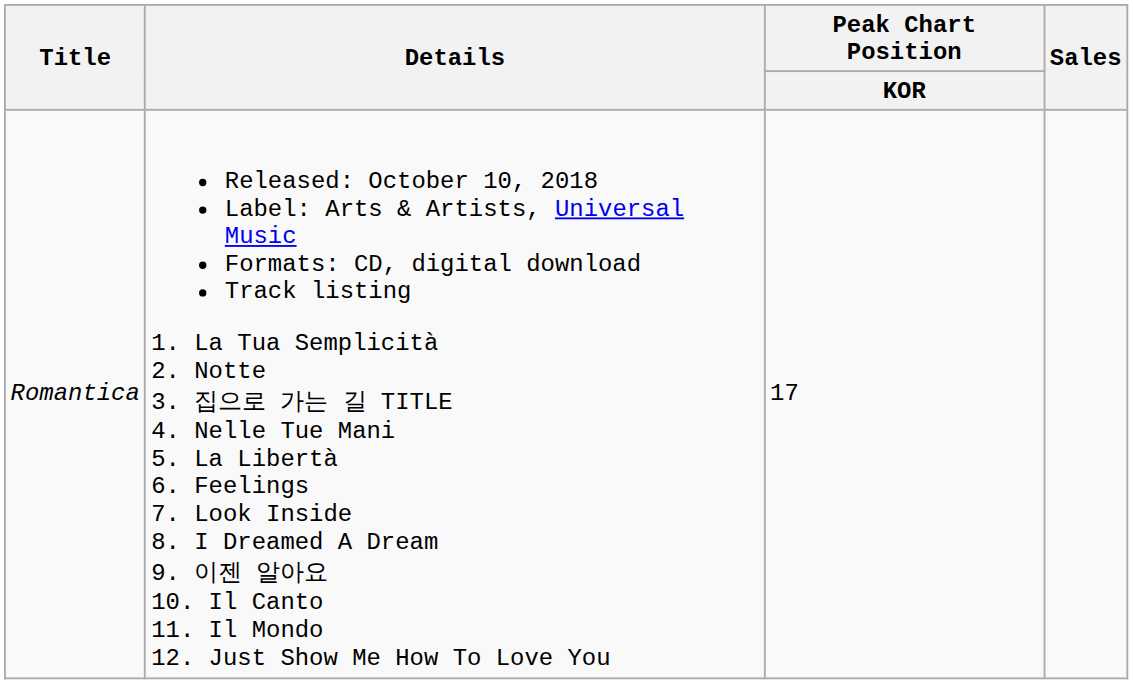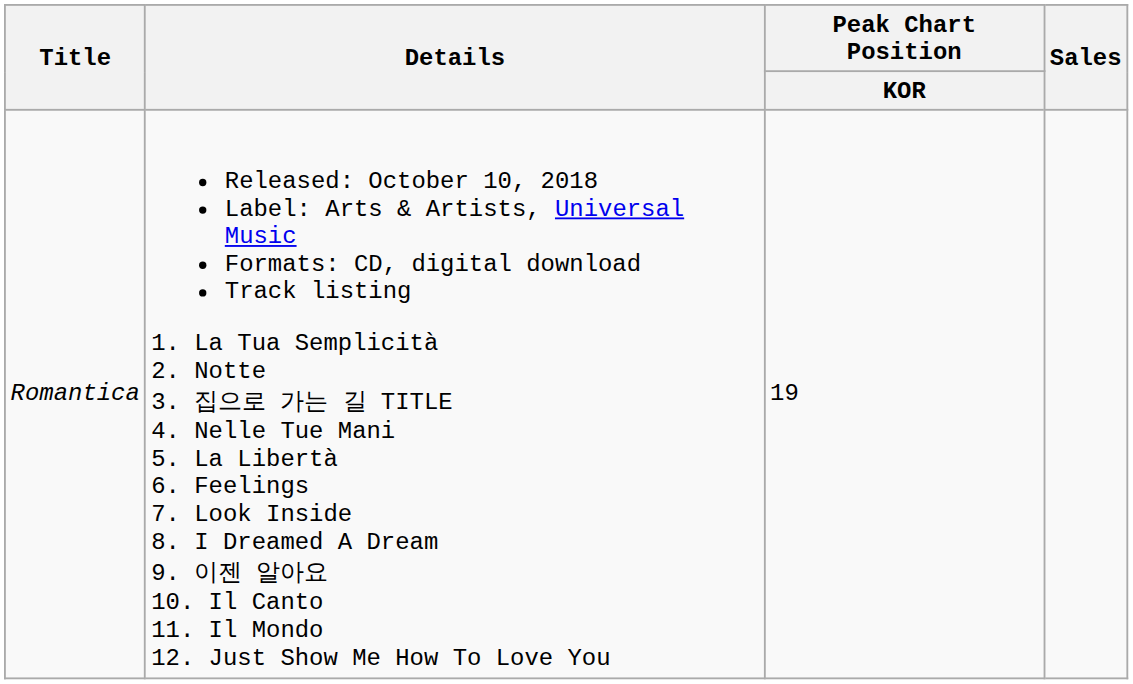Romantica | Peak Chart Position / KOR: 17 -> 19
